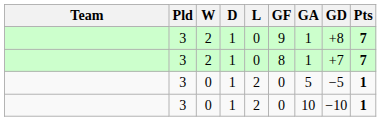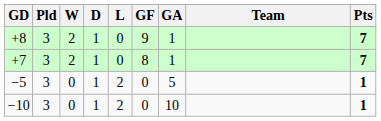columns swapped: Team <-> GD
